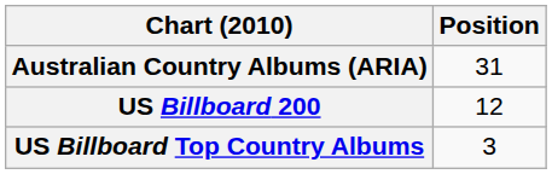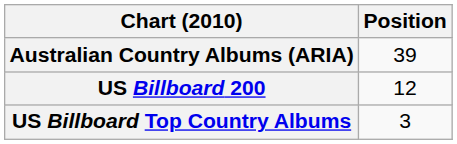Australian Country Albums (ARIA) | Position: 31 -> 39
